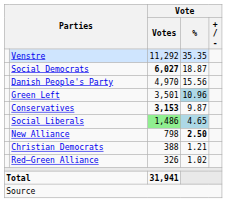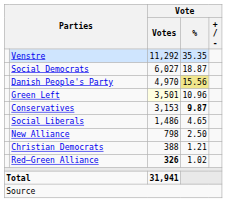Social Democrats | Vote / Votes: bold -> normal
Danish People's Party | Vote / %: no background -> khaki background
Green Left | Vote / Votes: no background -> lightyellow background
Green Left | Vote / %: lightblue background -> no background
Conservatives | Vote / Votes: bold -> normal
Conservatives | Vote / %: normal -> bold
Social Liberals | Vote / Votes: lightgreen background -> no background
Social Liberals | Vote / %: lightblue background -> no background
New Alliance | Vote / %: bold -> normal
Red–Green Alliance | Vote / Votes: normal -> bold
